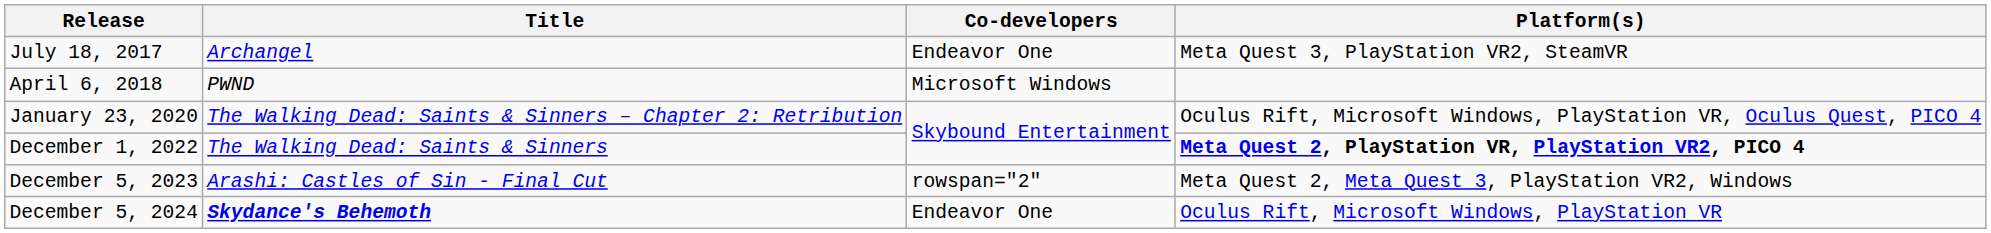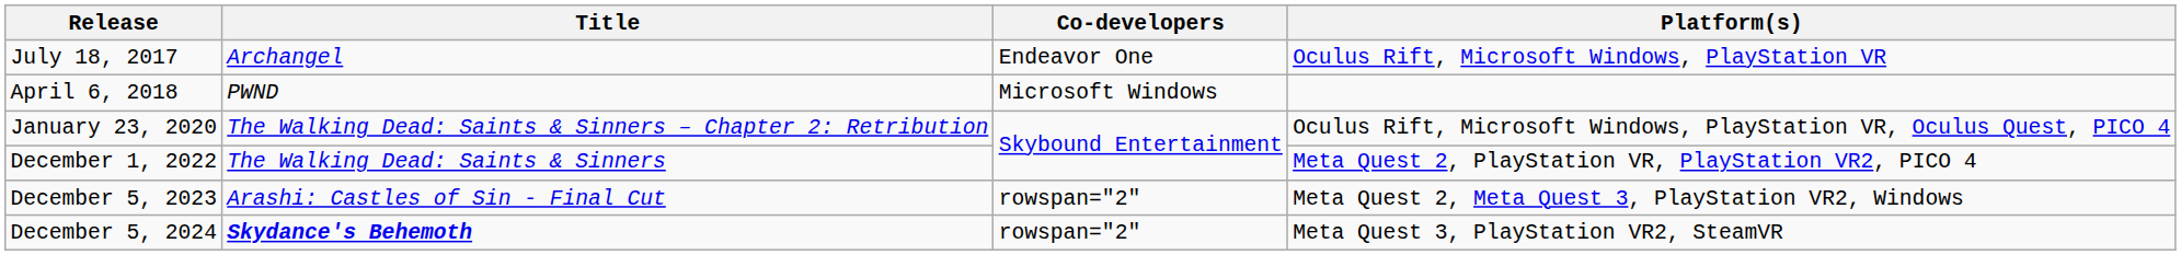July 18, 2017 | Platform(s): Meta Quest 3, PlayStation VR2, SteamVR -> Oculus Rift, Microsoft Windows, PlayStation VR
December 1, 2022 | Platform(s): bold -> normal
December 5, 2024 | Co-developers: Endeavor One -> rowspan="2"
December 5, 2024 | Platform(s): Oculus Rift, Microsoft Windows, PlayStation VR -> Meta Quest 3, PlayStation VR2, SteamVR
